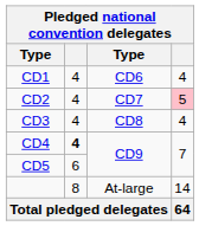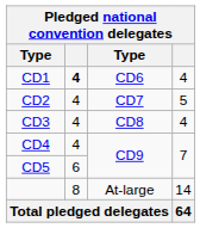CD1 | column 2: normal -> bold
CD2 | column 4: pink background -> no background
CD4 | column 2: bold -> normal
